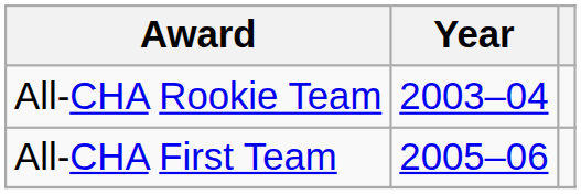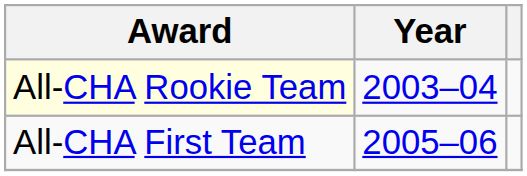row 2 | Award: no background -> lightyellow background
